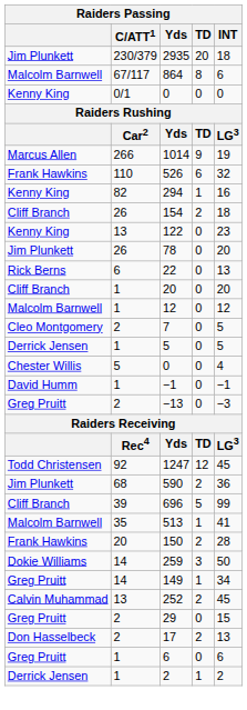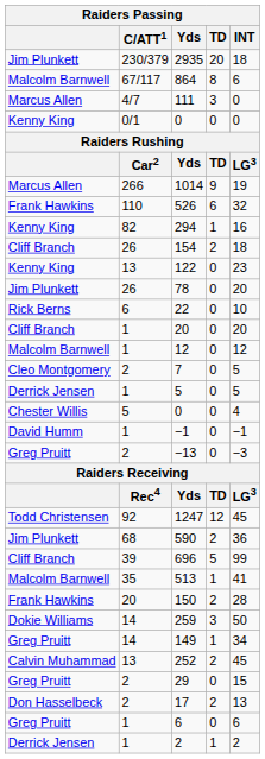+ row: Marcus Allen | 4/7 | 111 | 3 | 0
22 | INT: 13 -> 10
